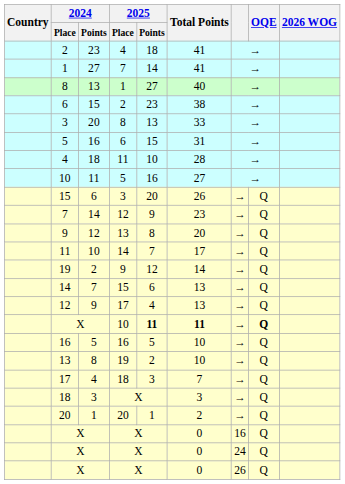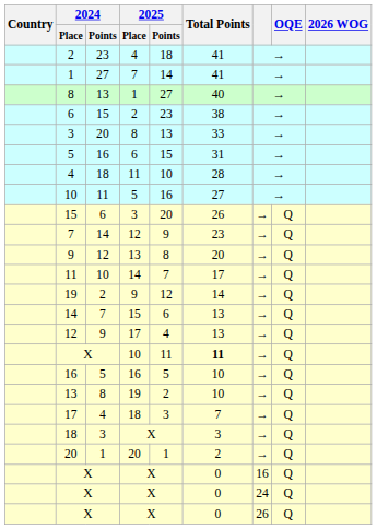X / 10 | 2025 / Points: bold -> normal
X / 10 | OQE: bold -> normal
